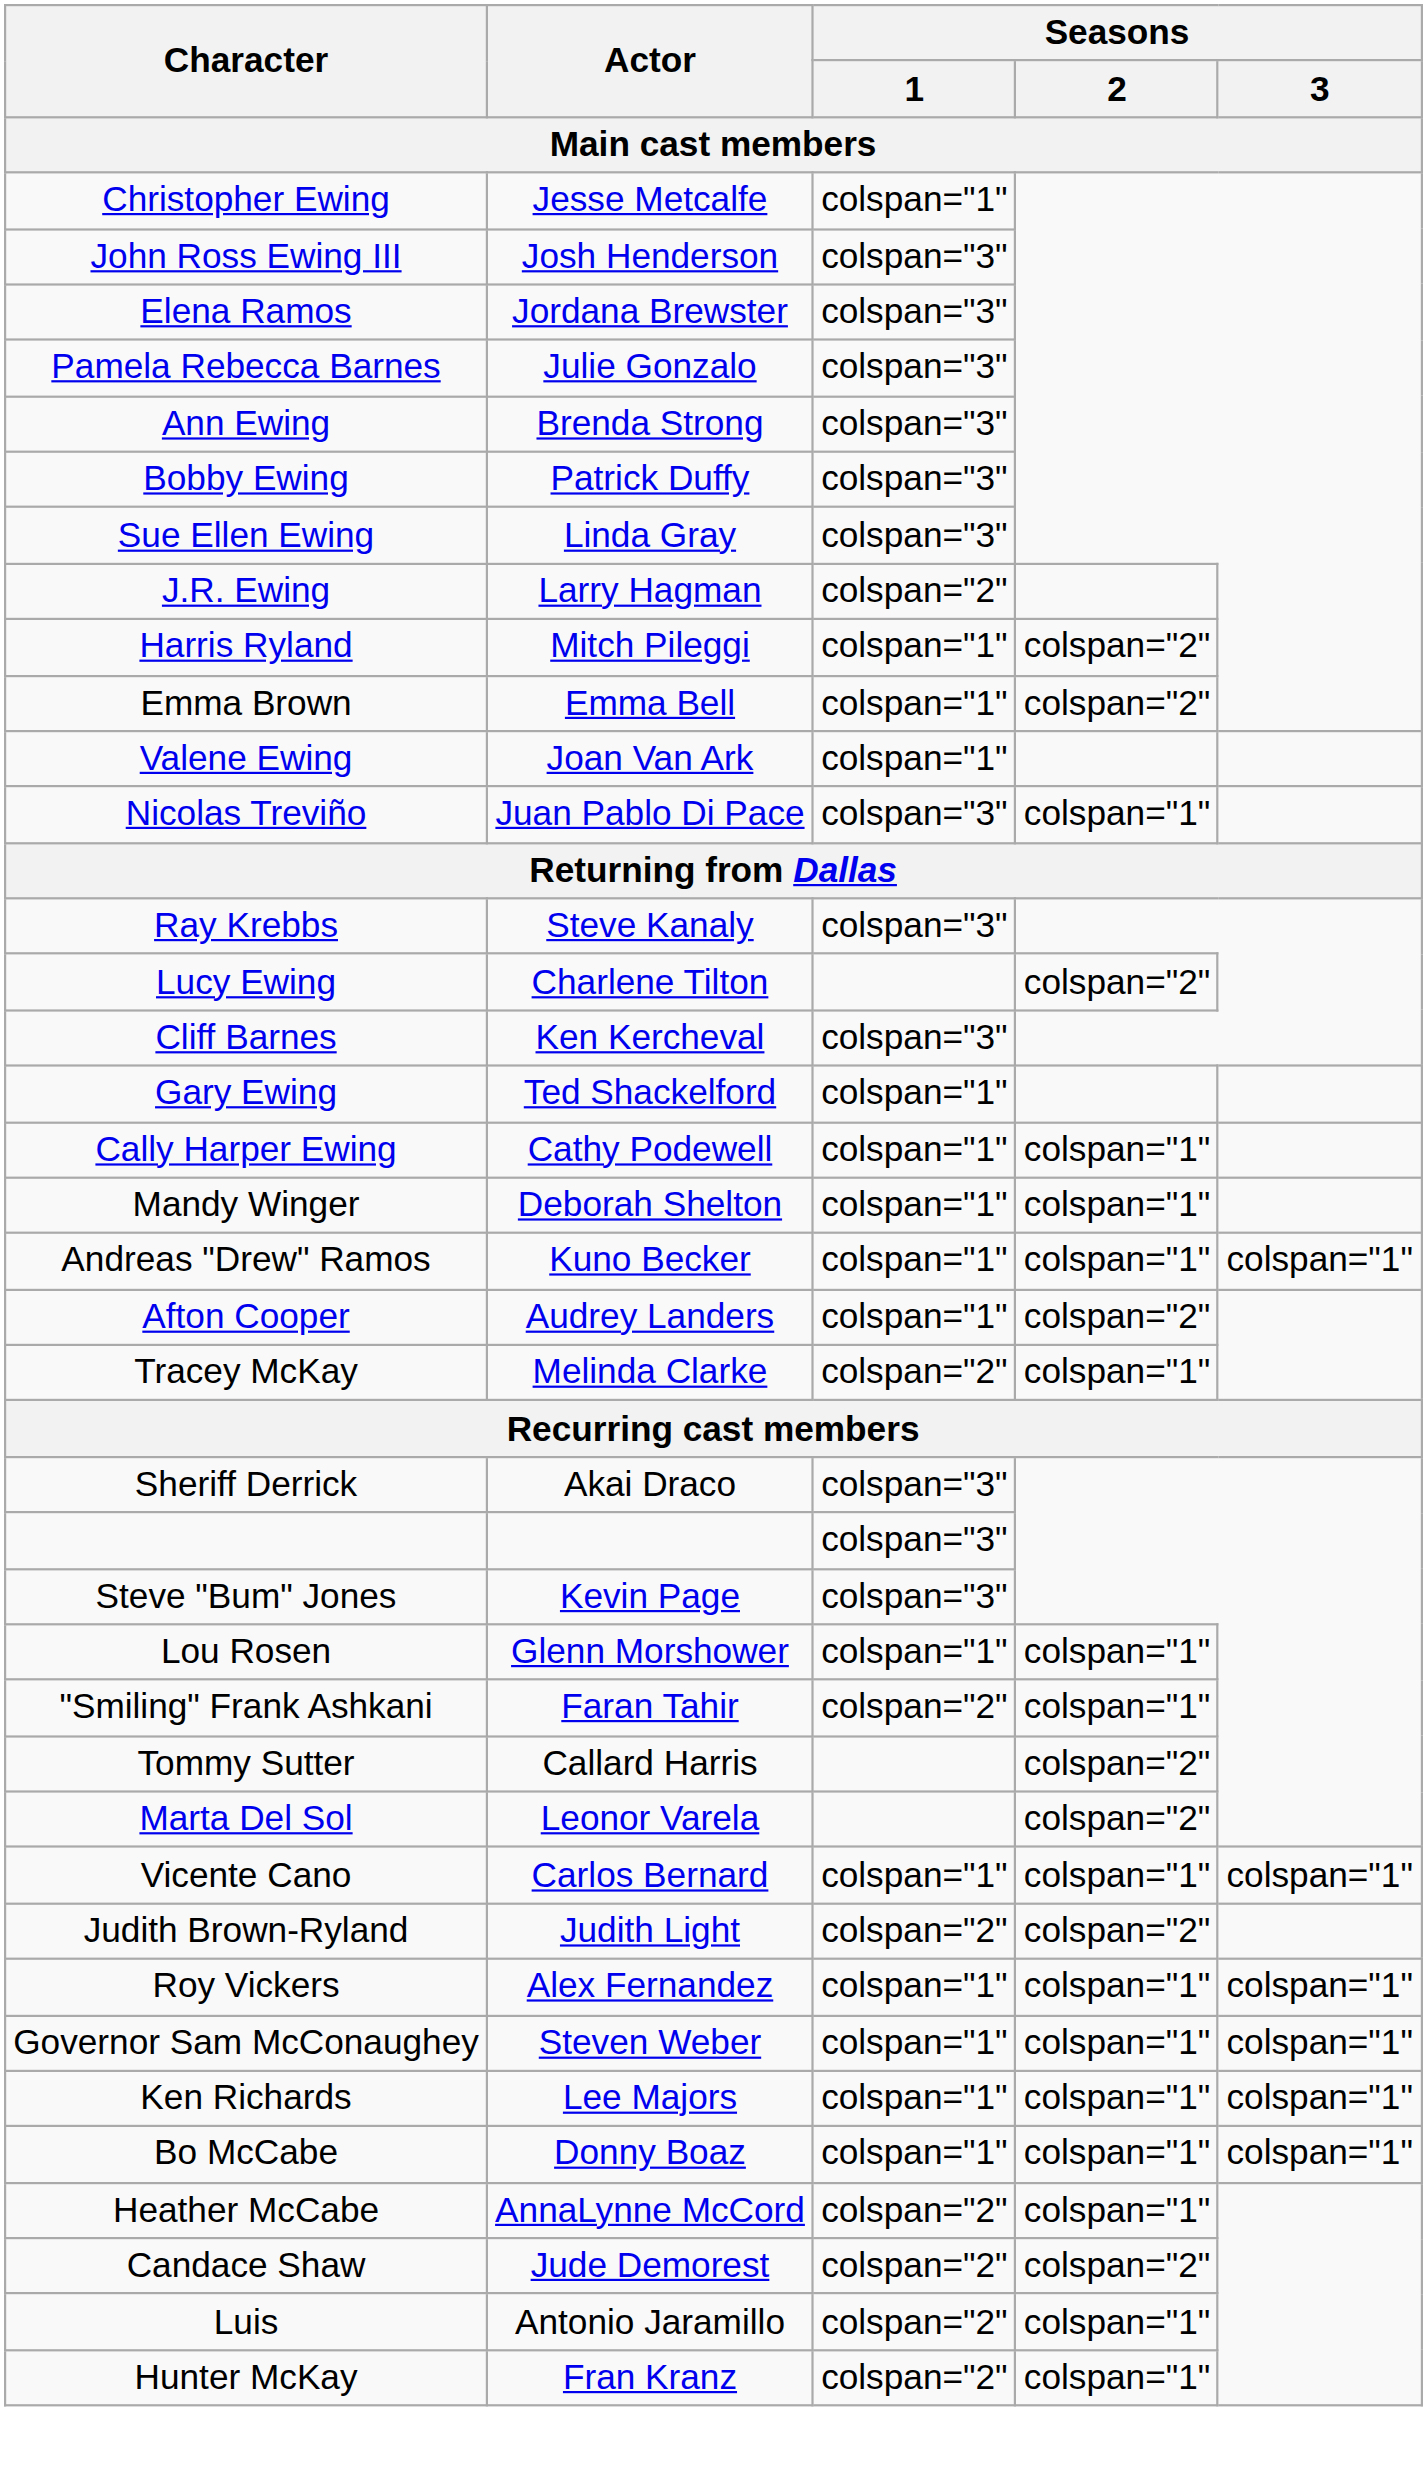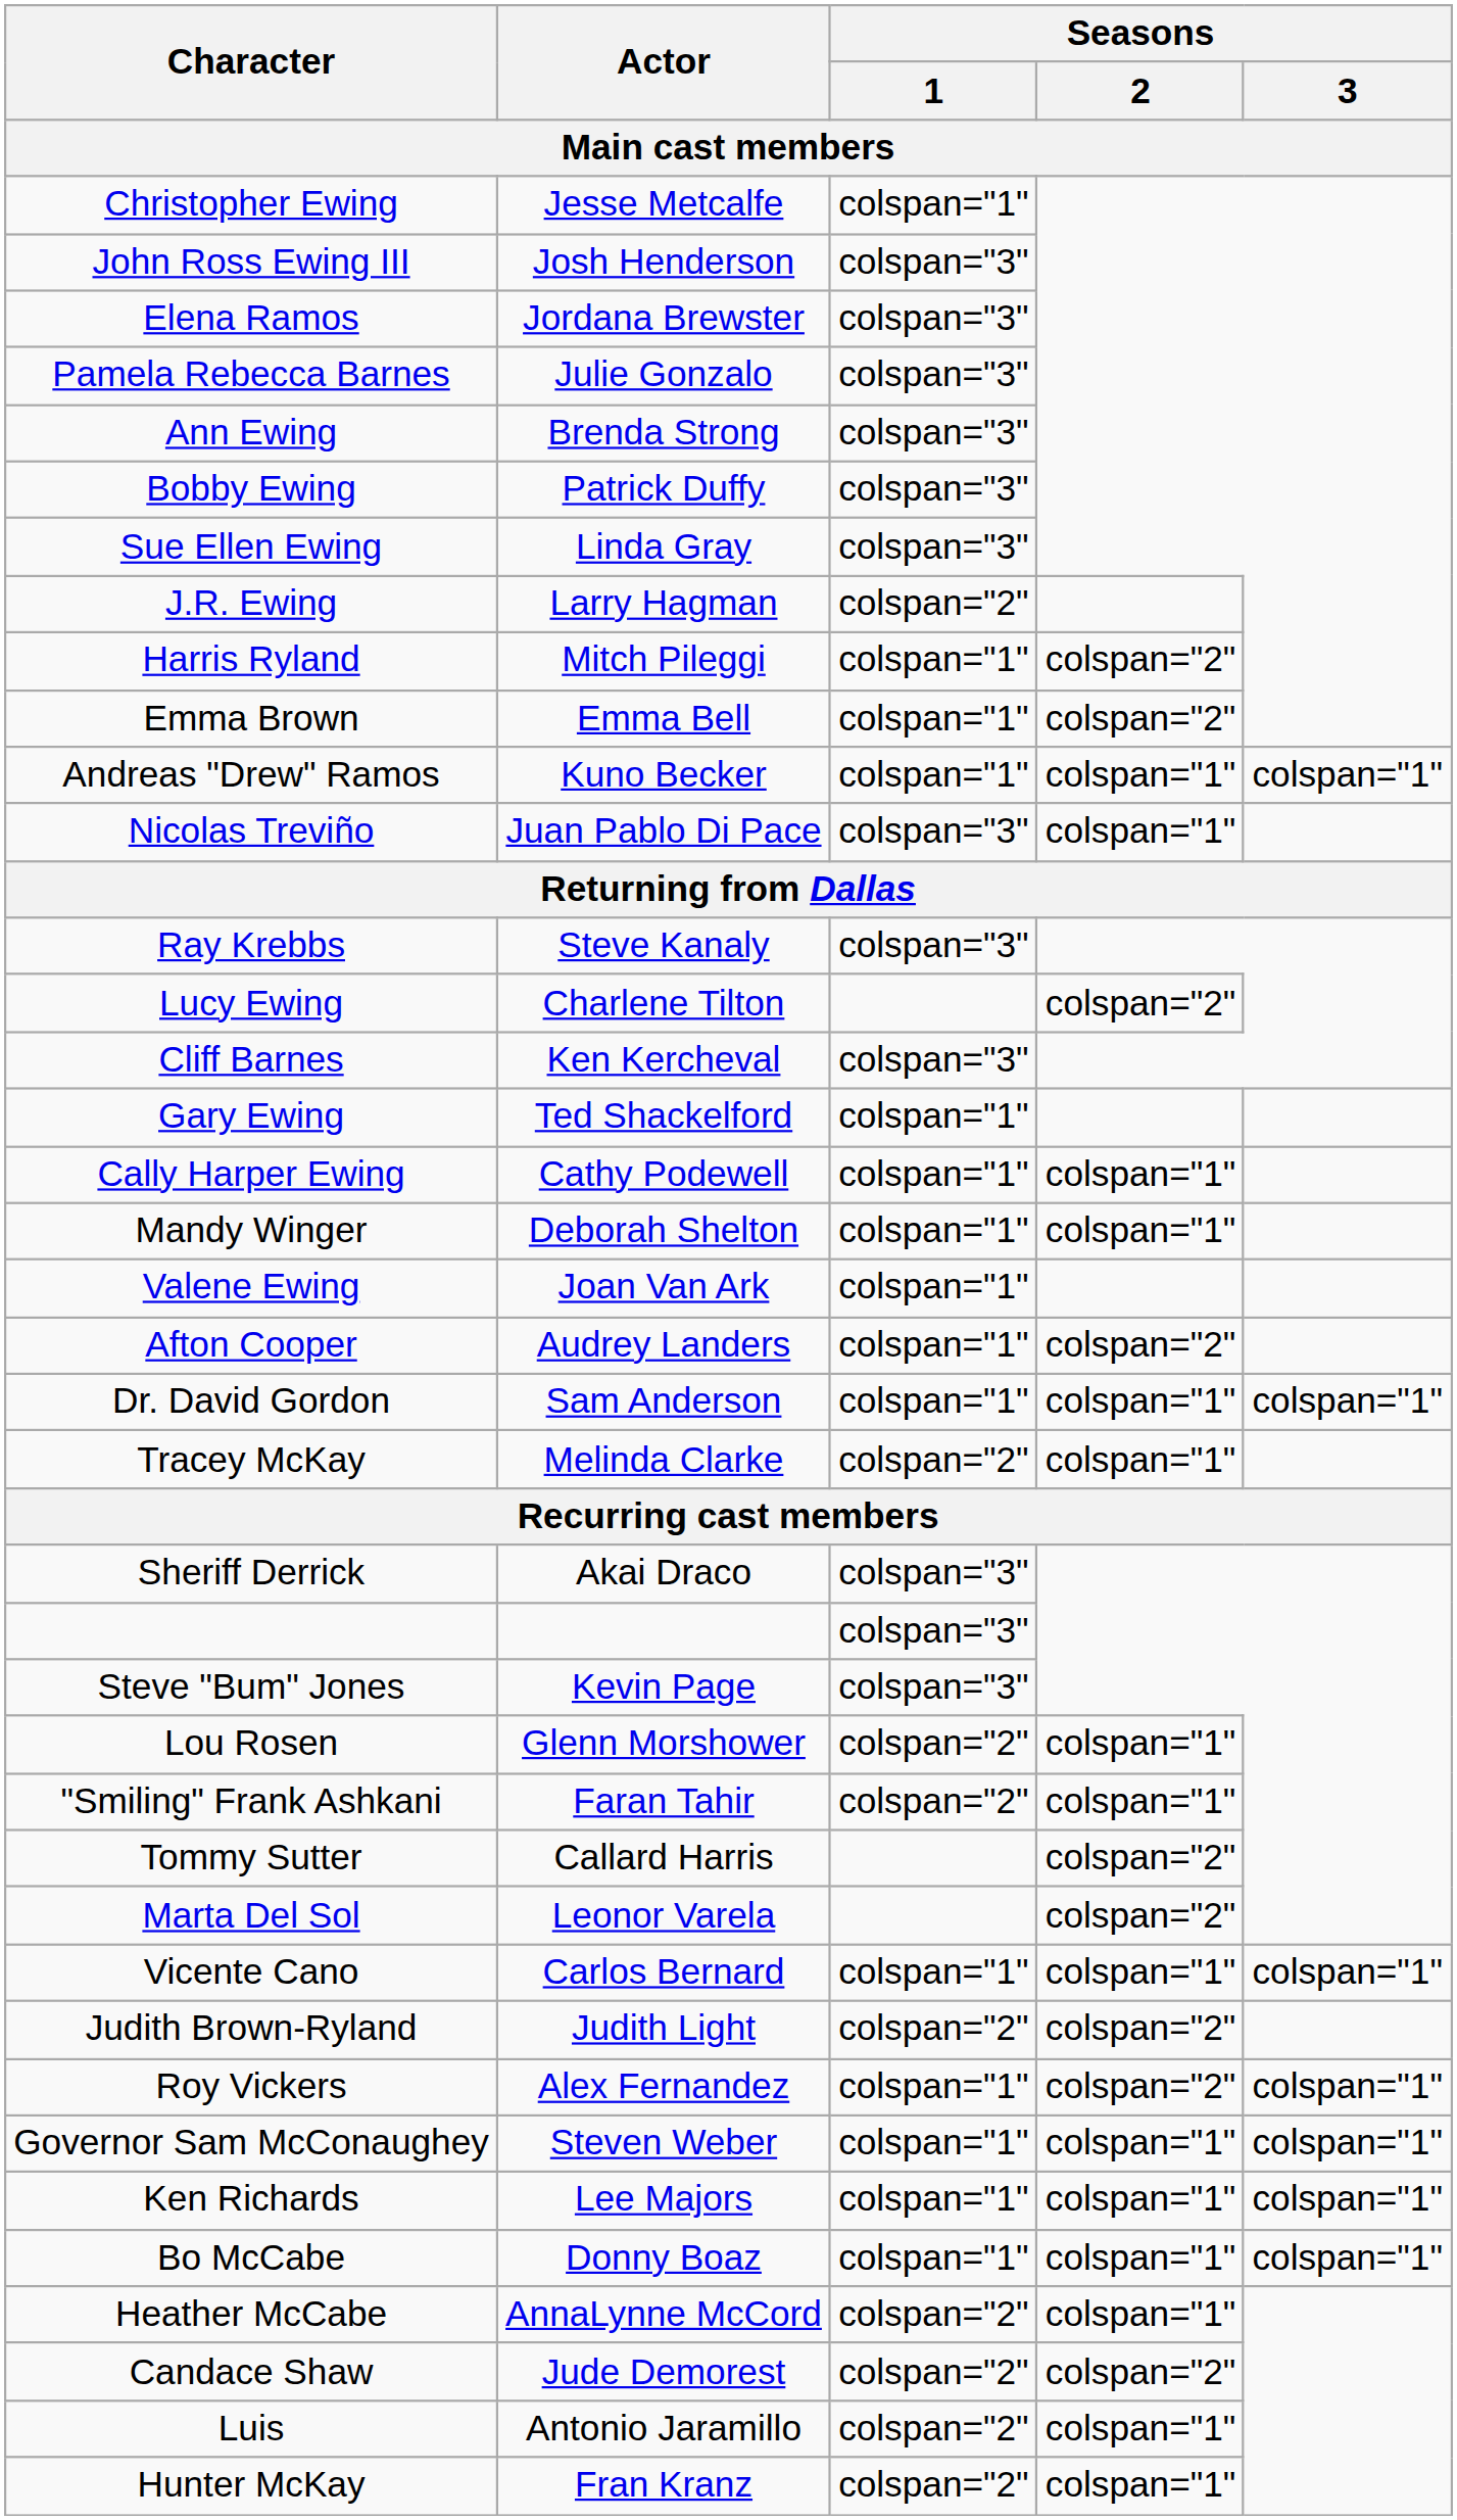rows swapped: Andreas "Drew" Ramos <-> Valene Ewing
+ row: Dr. David Gordon | Sam Anderson | colspan="1" | colspan="1" | colspan="1"
Lou Rosen | Seasons / 1: colspan="1" -> colspan="2"
Roy Vickers | Seasons / 2: colspan="1" -> colspan="2"
